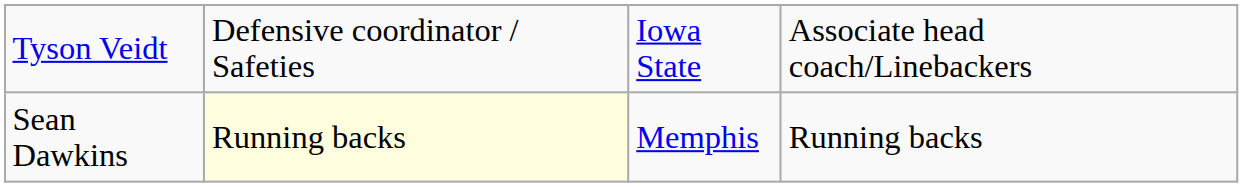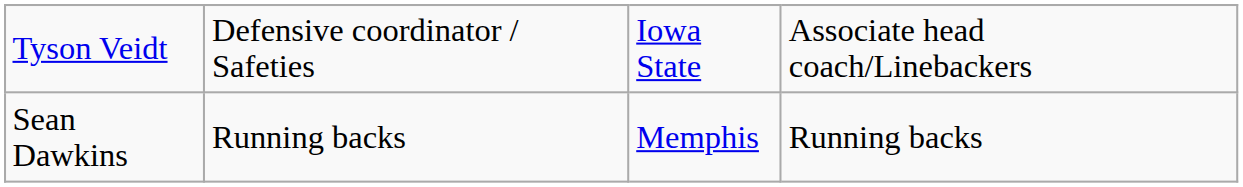Sean Dawkins | column 2: lightyellow background -> no background
